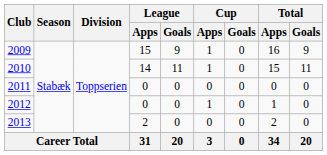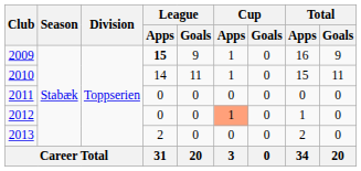2009 | League / Apps: normal -> bold
2012 | Cup / Apps: no background -> lightsalmon background
